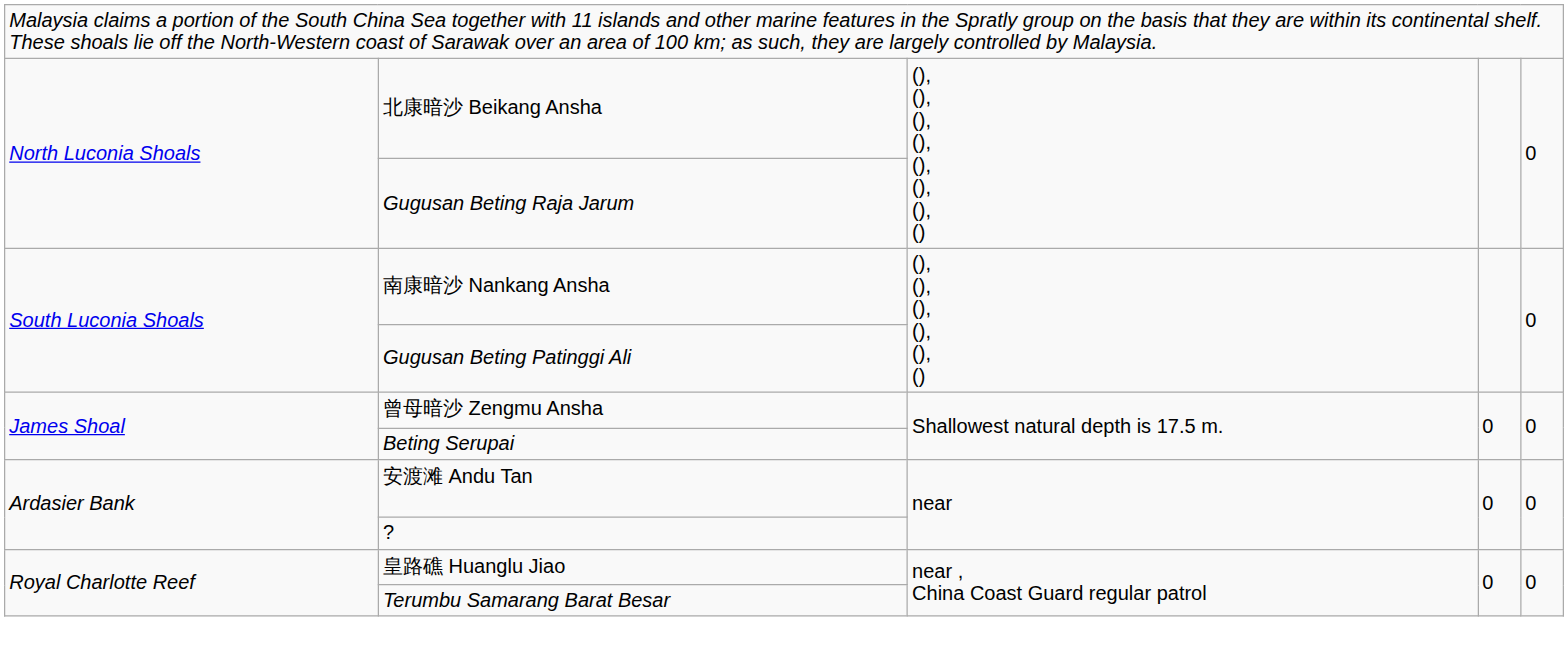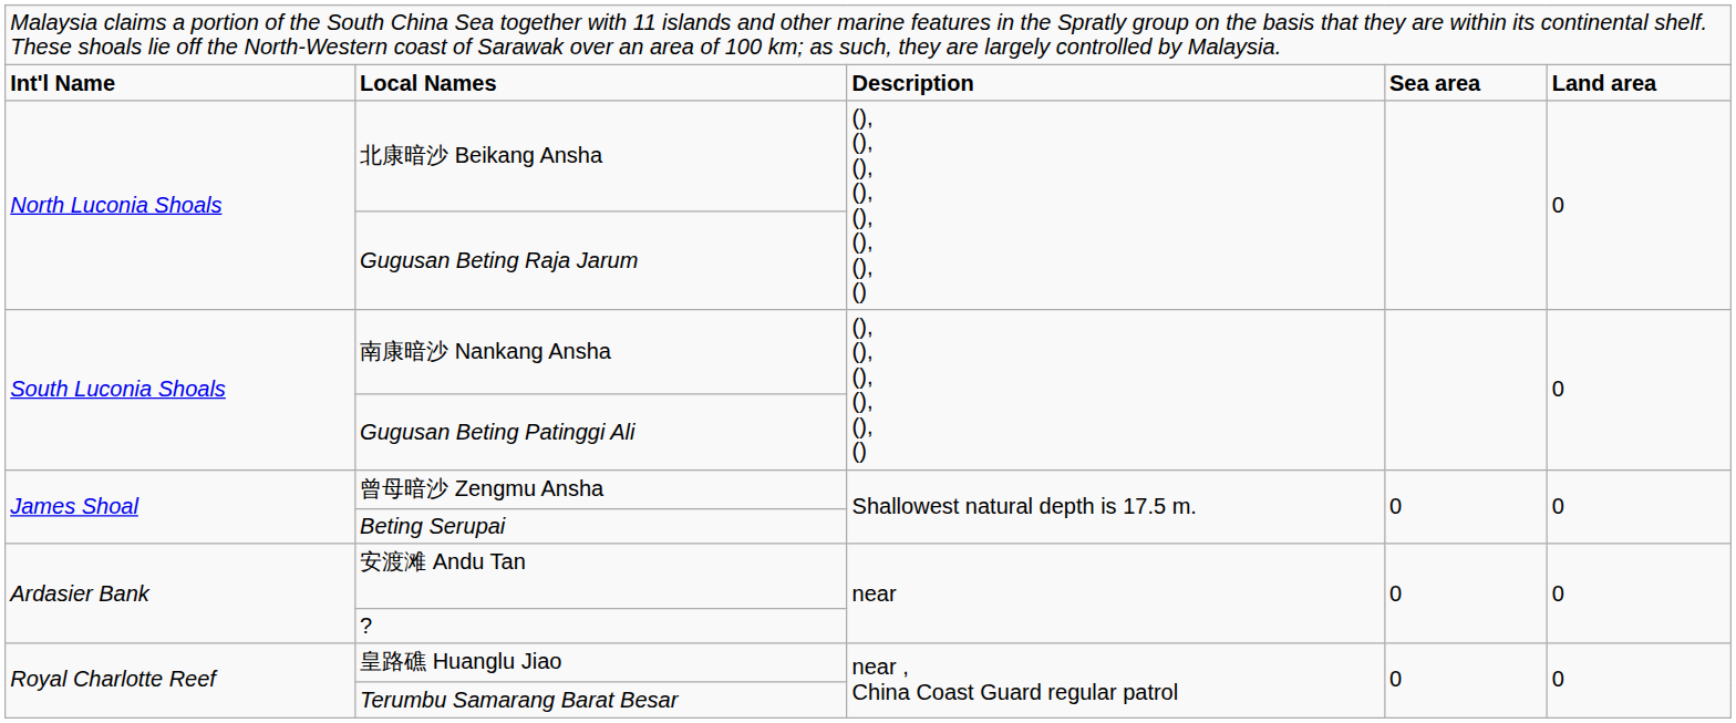+ row: Int'l Name | Local Names | Description | Sea area | Land area
